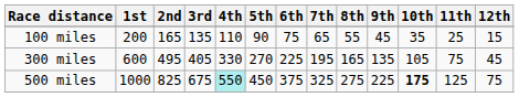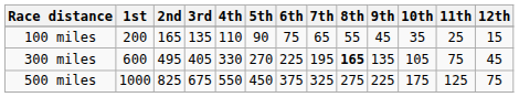300 miles | 8th: normal -> bold
500 miles | 4th: paleturquoise background -> no background
500 miles | 10th: bold -> normal
